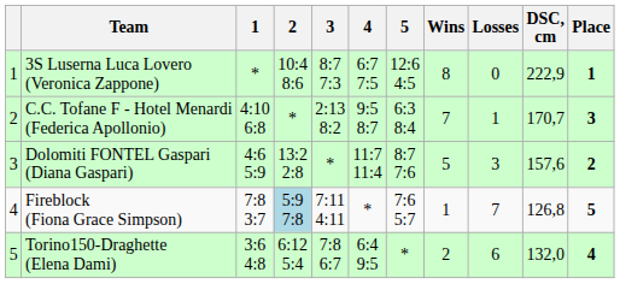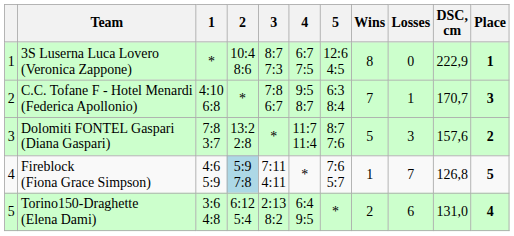C.C. Tofane F - Hotel Menardi (Federica Apollonio) | 3: 2:13 8:2 -> 7:8 6:7
Dolomiti FONTEL Gaspari (Diana Gaspari) | 1: 4:6 5:9 -> 7:8 3:7
Fireblock (Fiona Grace Simpson) | 1: 7:8 3:7 -> 4:6 5:9
Torino150-Draghette (Elena Dami) | 3: 7:8 6:7 -> 2:13 8:2
Torino150-Draghette (Elena Dami) | DSC, cm: 132,0 -> 131,0
